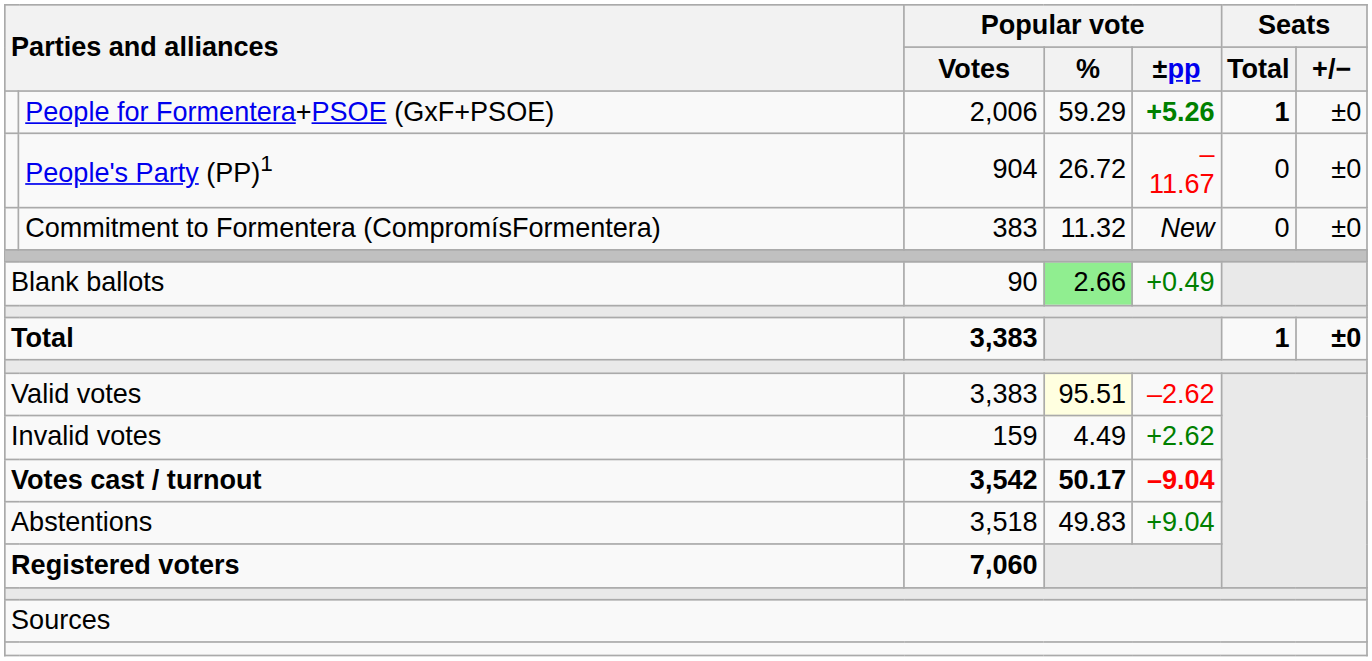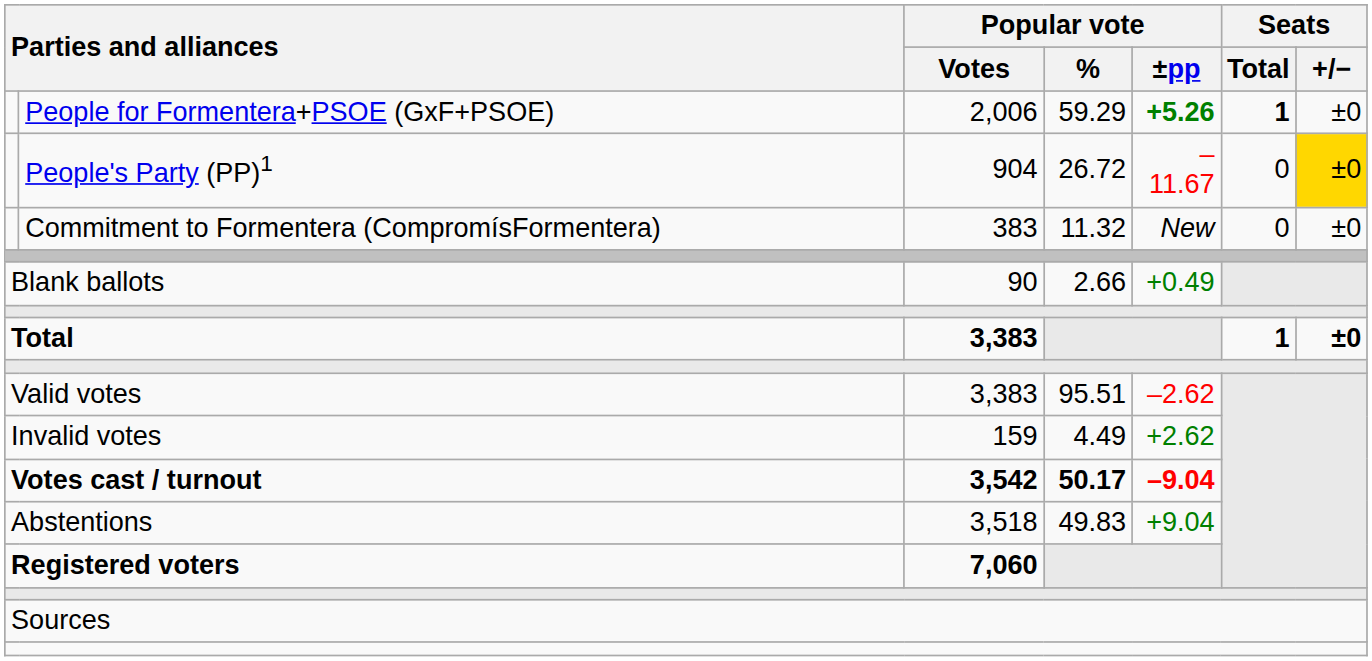People's Party (PP)1 | Seats / +/−: no background -> gold background
Blank ballots | Popular vote / %: lightgreen background -> no background
Valid votes | Popular vote / %: lightyellow background -> no background
